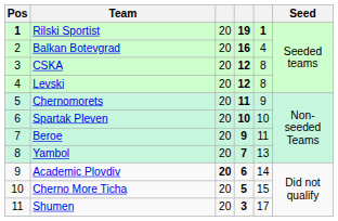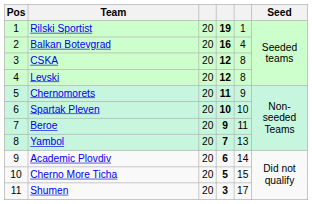Rilski Sportist | Pos: bold -> normal
Rilski Sportist | column 5: bold -> normal
Academic Plovdiv | column 3: bold -> normal
